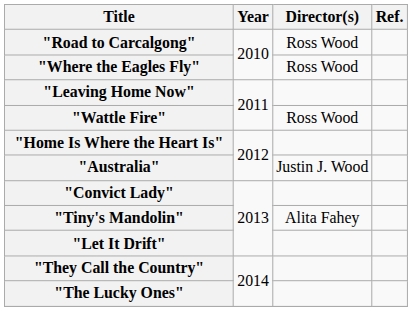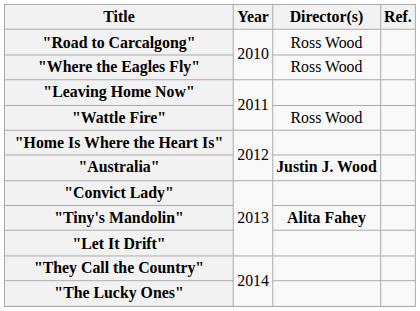"Australia" | Director(s): normal -> bold
"Tiny's Mandolin" | Director(s): normal -> bold
